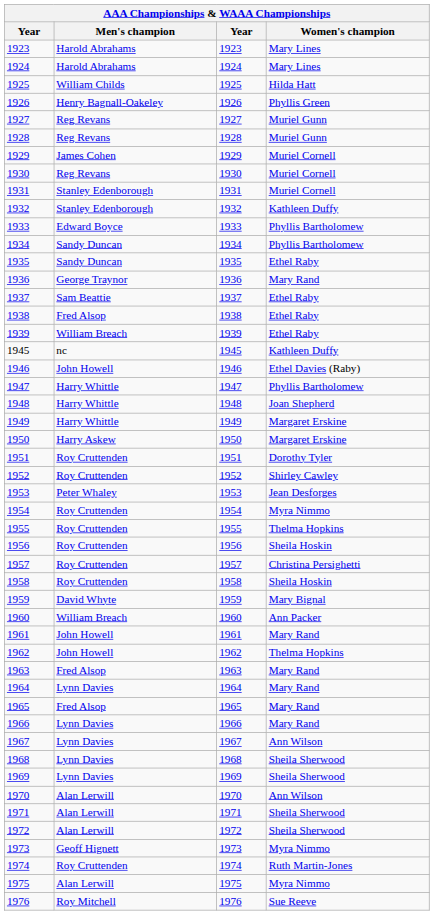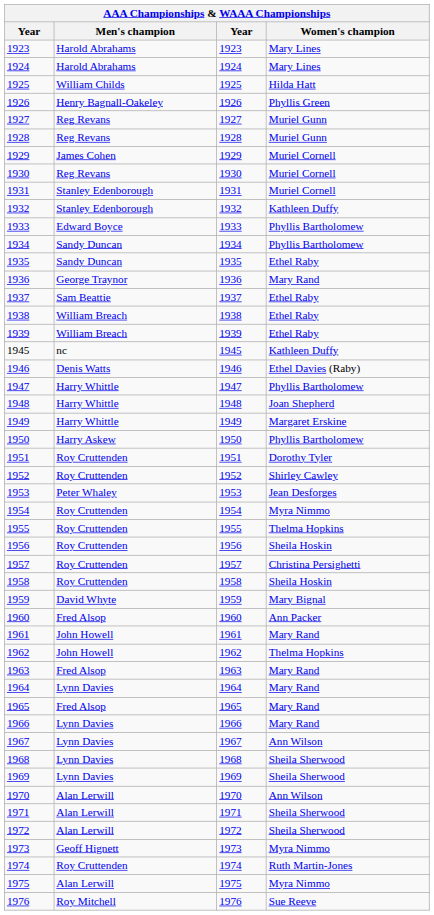row 18 | Men's champion: Fred Alsop -> William Breach
row 21 | Men's champion: John Howell -> Denis Watts
row 25 | Women's champion: Margaret Erskine -> Phyllis Bartholomew
row 35 | Men's champion: William Breach -> Fred Alsop
